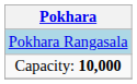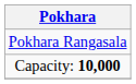row 2 | column 1: lightblue background -> no background
